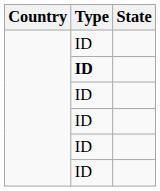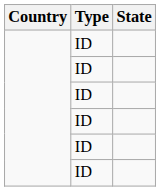row 3 | Type: bold -> normal
